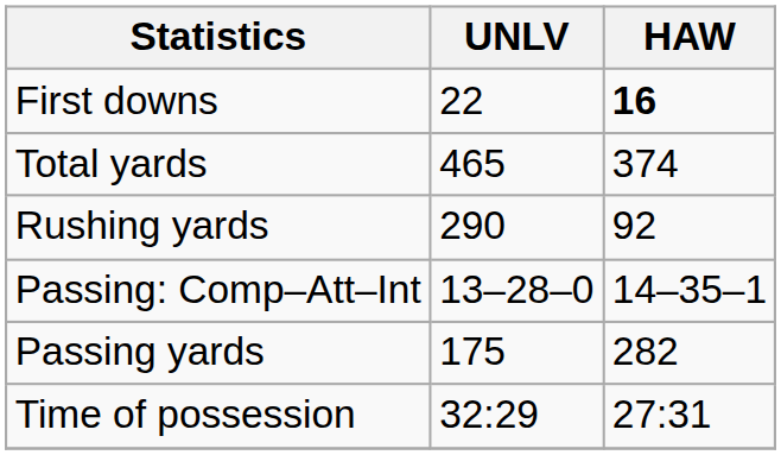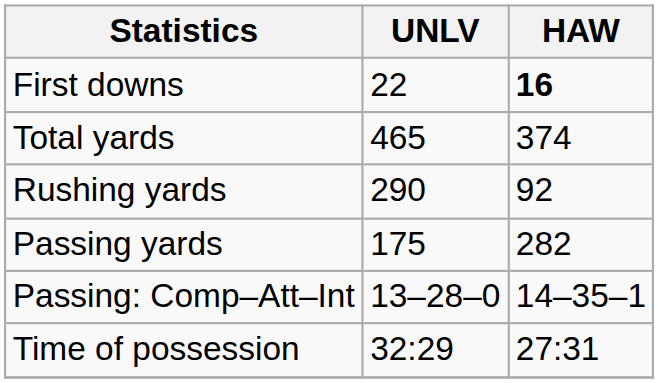rows swapped: Passing yards <-> Passing: Comp–Att–Int
